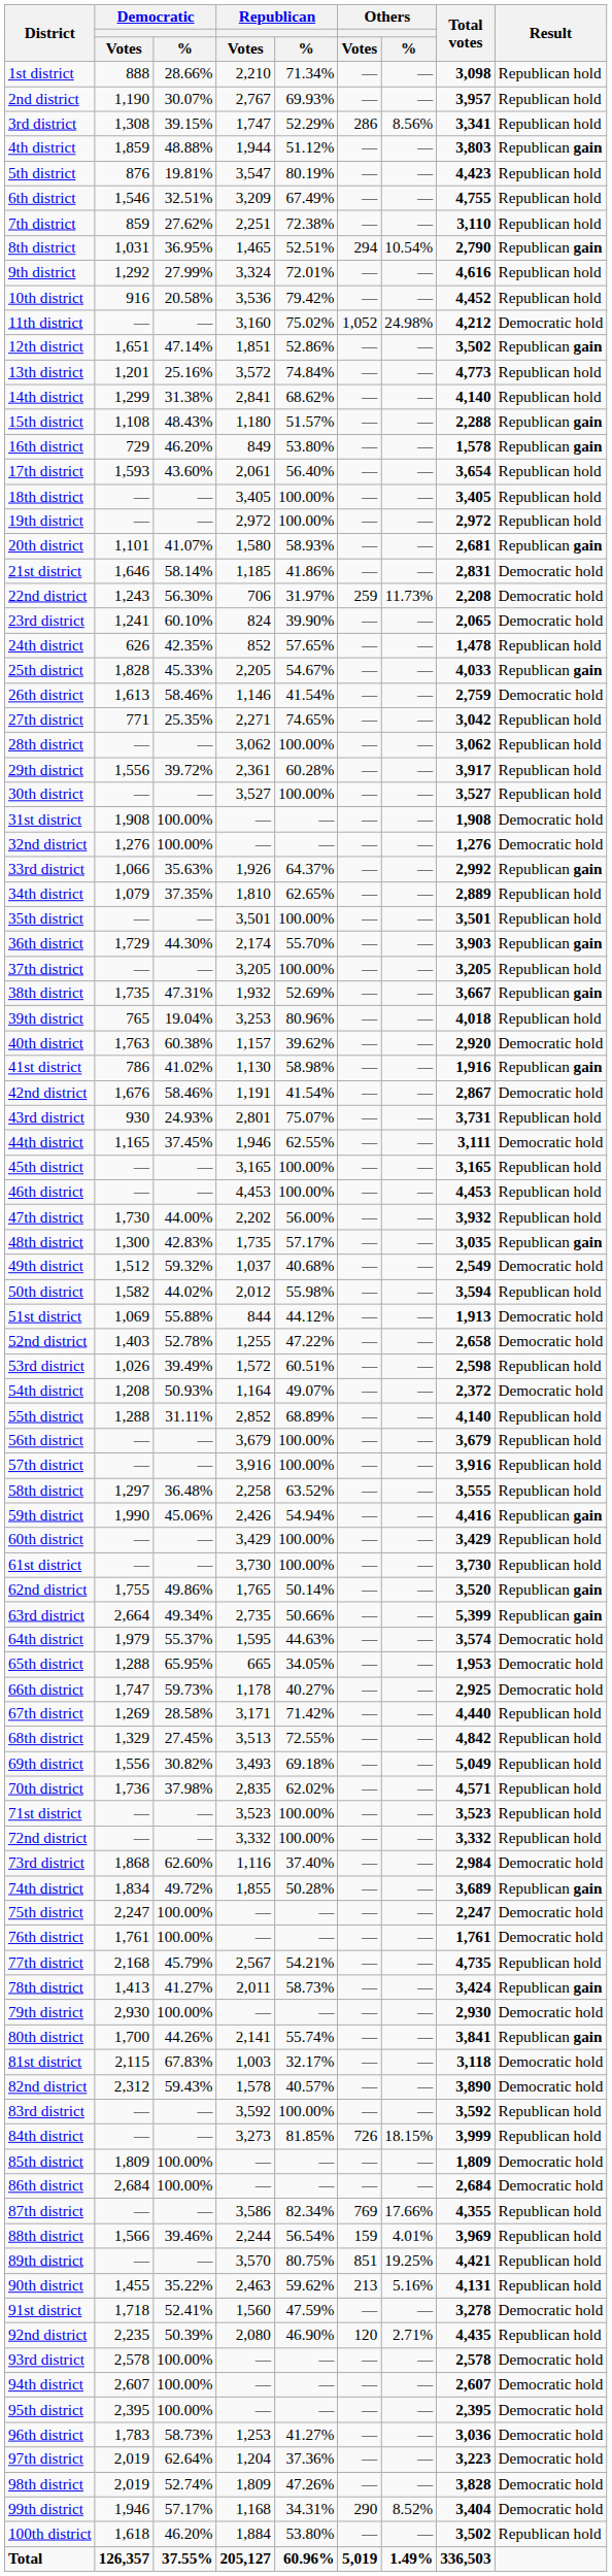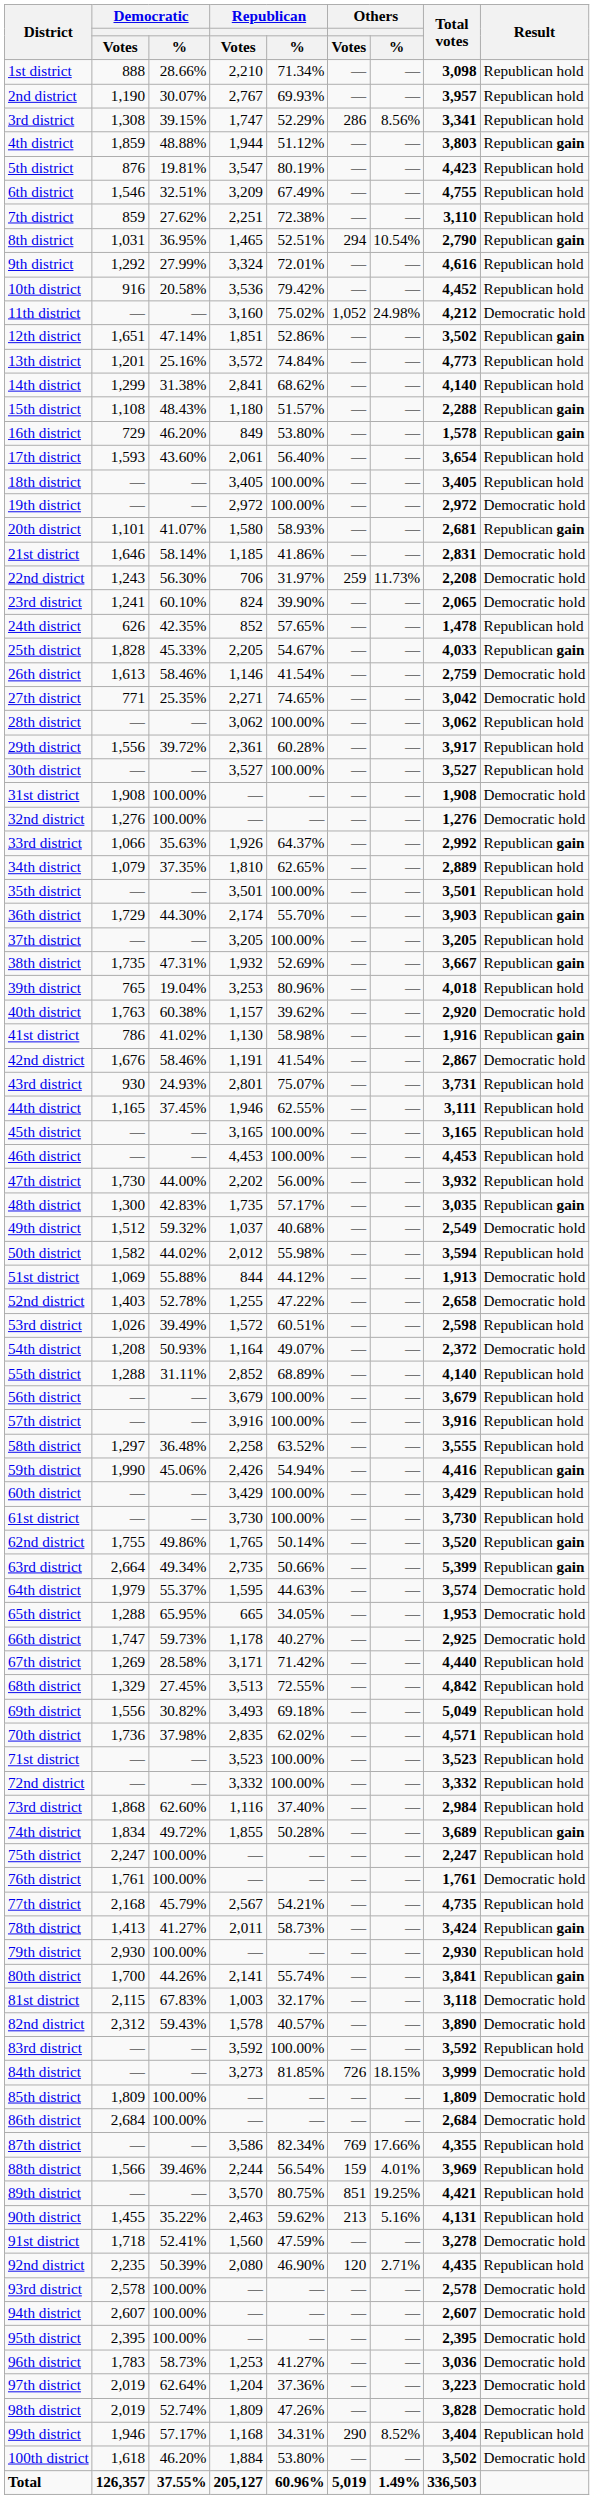19th district | Result: Republican hold -> Democratic hold
27th district | Result: Republican hold -> Democratic hold
44th district | Result: Democratic hold -> Republican hold
73rd district | Result: Democratic hold -> Republican hold
75th district | Result: Democratic hold -> Republican hold
79th district | Result: Democratic hold -> Republican hold
84th district | Result: Republican hold -> Democratic hold
99th district | Result: Democratic hold -> Republican hold
100th district | Result: Republican hold -> Democratic hold
